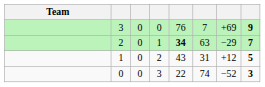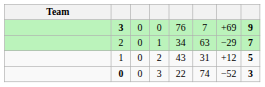row 2 | column 2: normal -> bold
row 3 | column 5: bold -> normal
row 5 | column 2: normal -> bold
